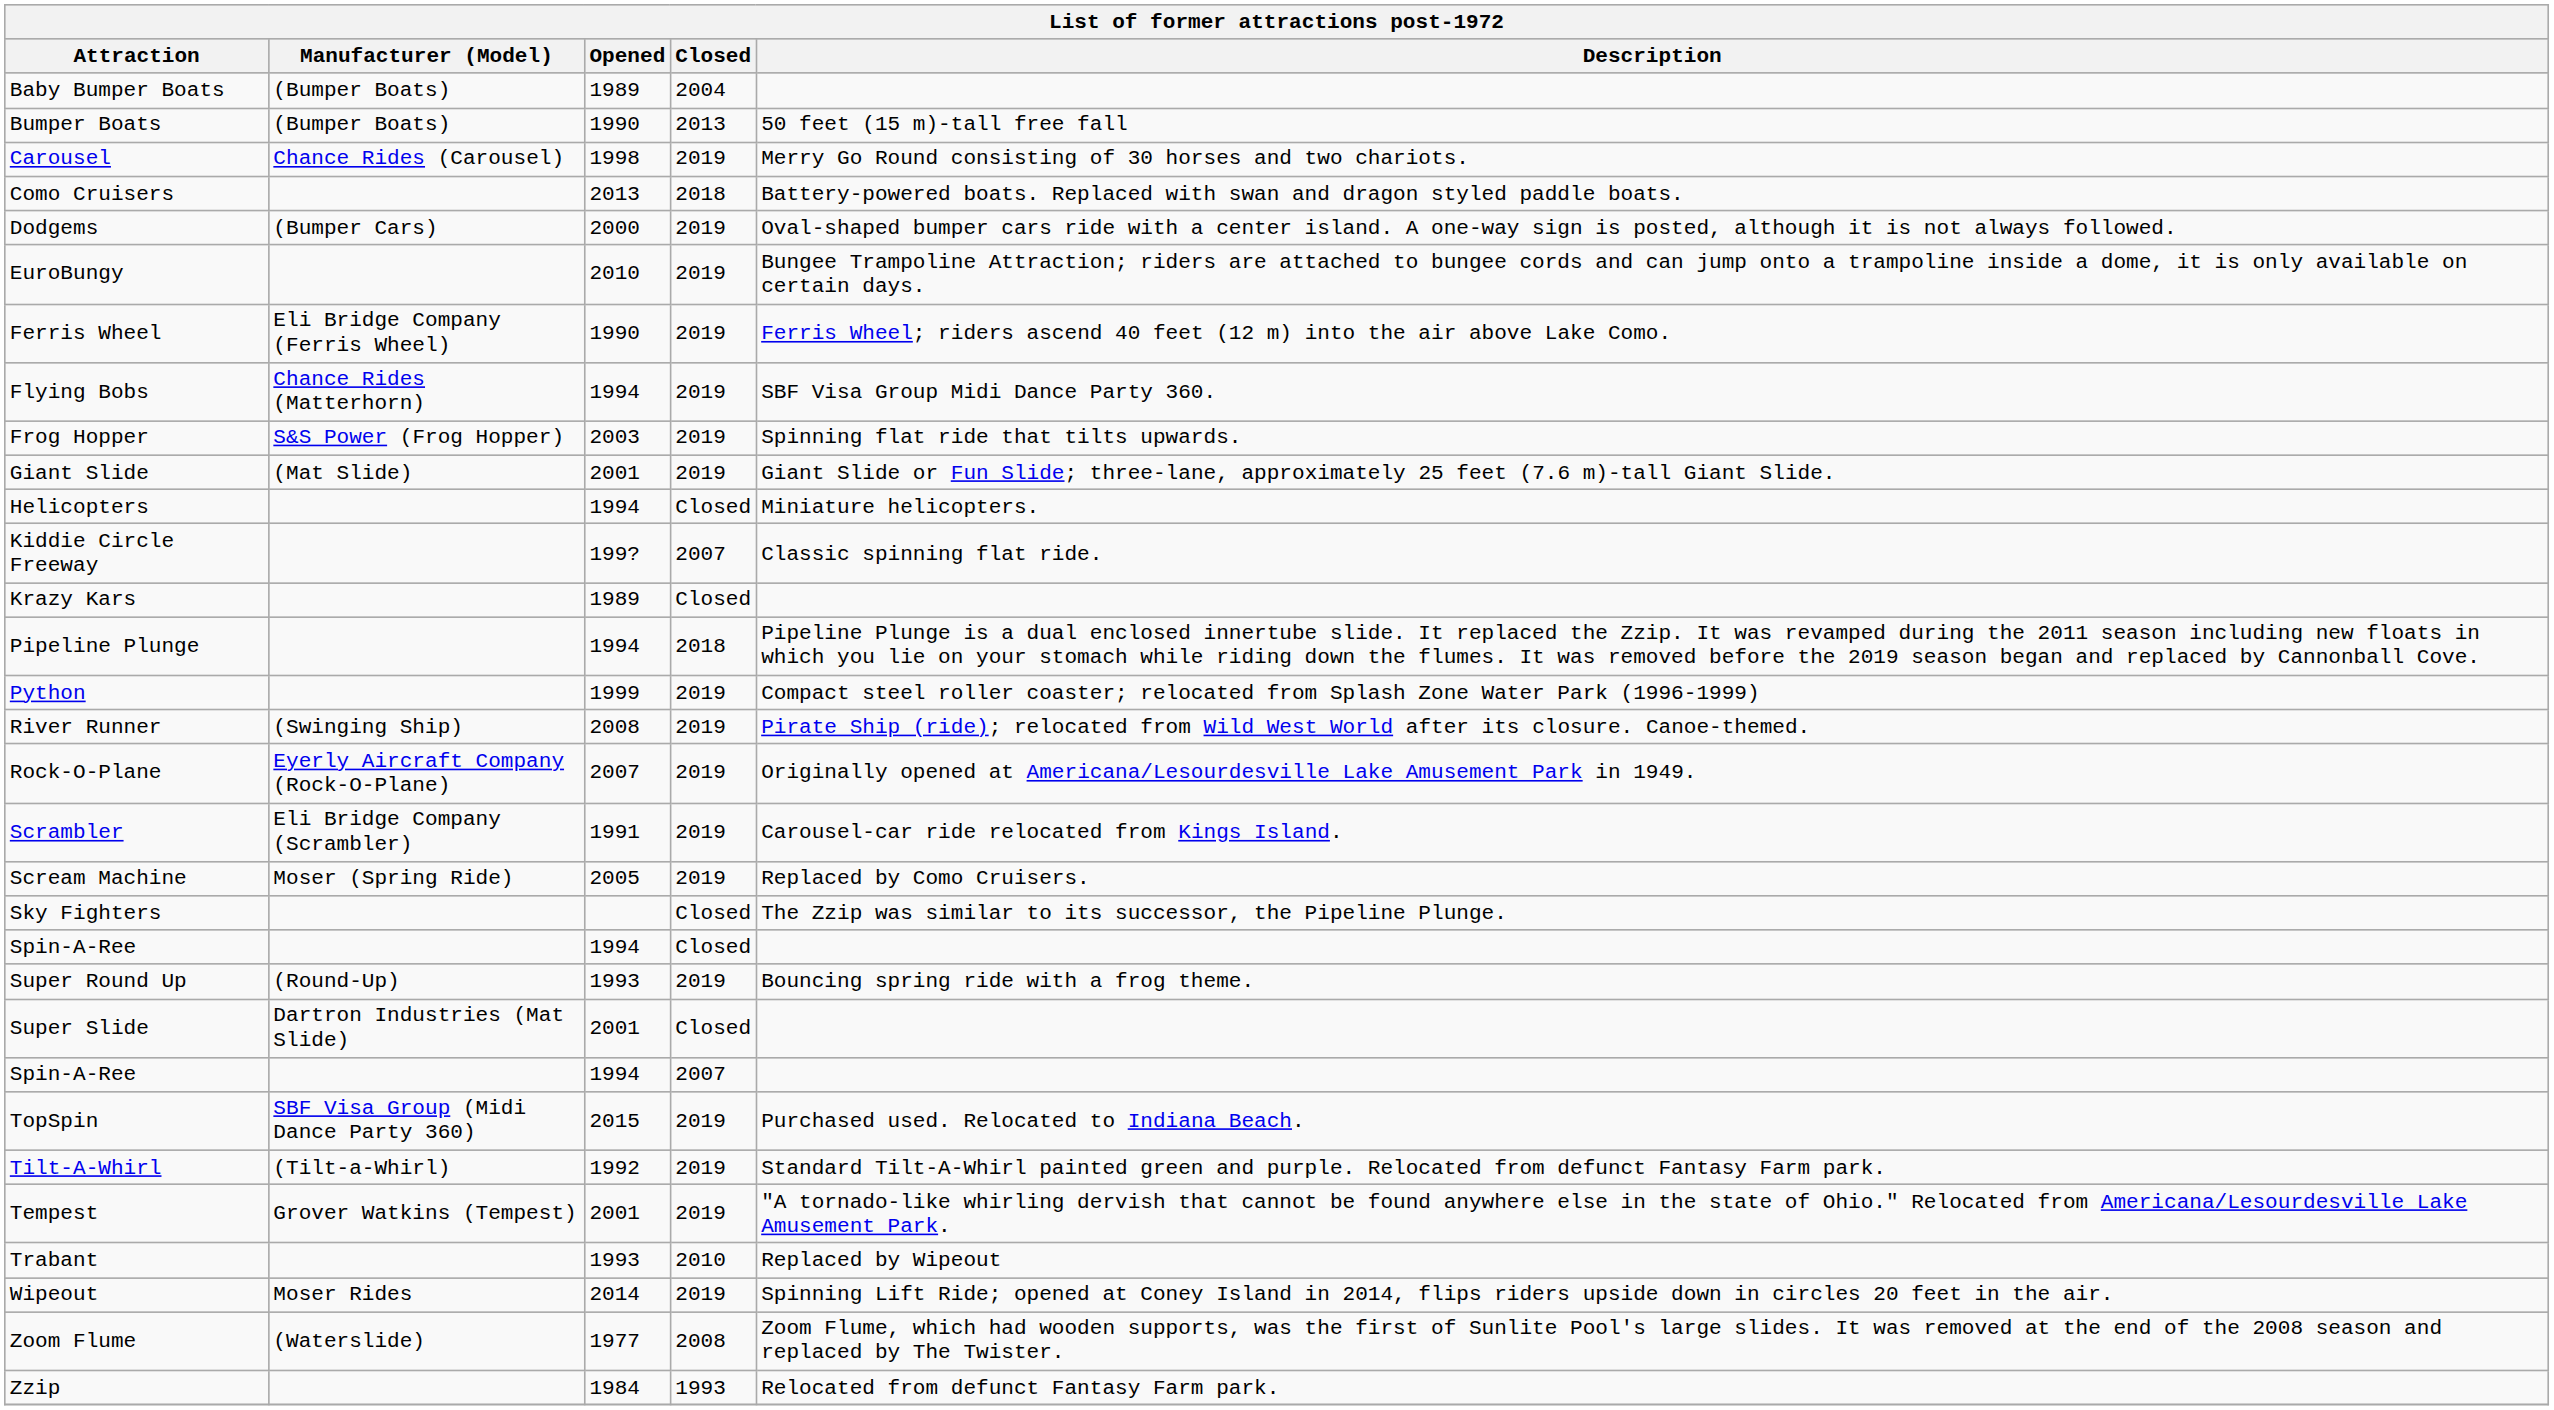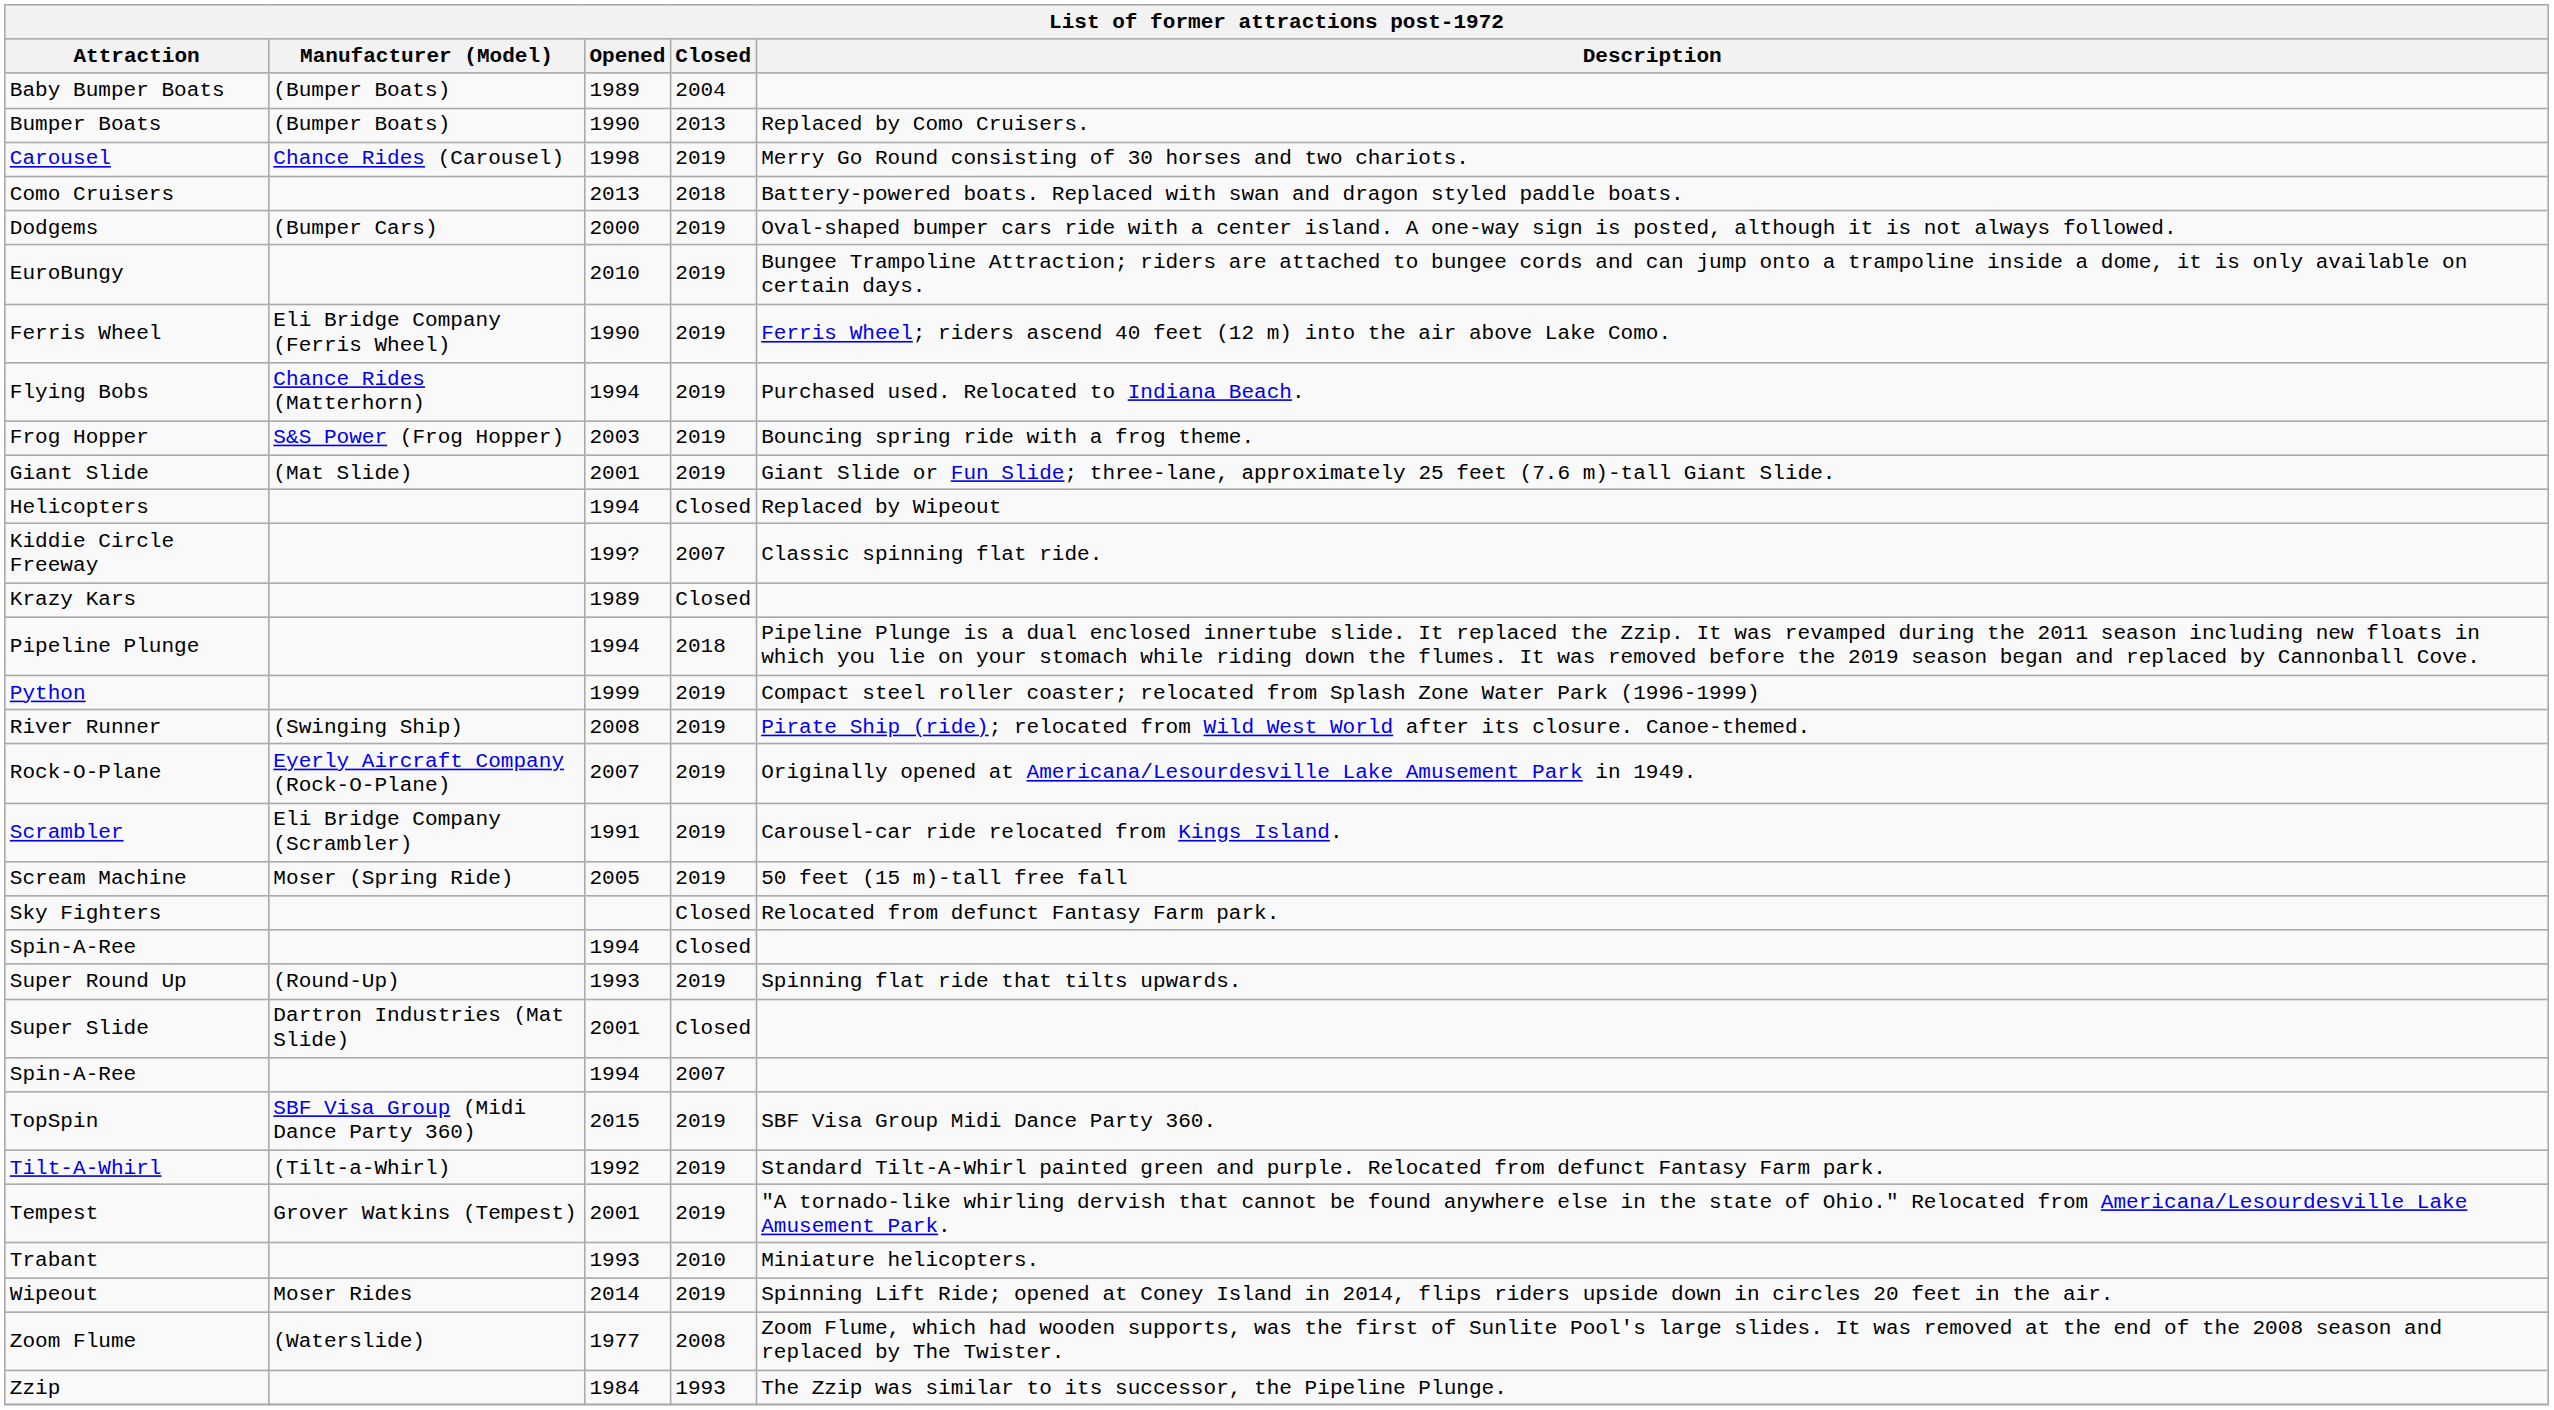Bumper Boats | Description: 50 feet (15 m)-tall free fall -> Replaced by Como Cruisers.
Flying Bobs | Description: SBF Visa Group Midi Dance Party 360. -> Purchased used. Relocated to Indiana Beach.
Frog Hopper | Description: Spinning flat ride that tilts upwards. -> Bouncing spring ride with a frog theme.
Helicopters | Description: Miniature helicopters. -> Replaced by Wipeout
Scream Machine | Description: Replaced by Como Cruisers. -> 50 feet (15 m)-tall free fall
Sky Fighters | Description: The Zzip was similar to its successor, the Pipeline Plunge. -> Relocated from defunct Fantasy Farm park.
Super Round Up | Description: Bouncing spring ride with a frog theme. -> Spinning flat ride that tilts upwards.
TopSpin | Description: Purchased used. Relocated to Indiana Beach. -> SBF Visa Group Midi Dance Party 360.
Trabant | Description: Replaced by Wipeout -> Miniature helicopters.
Zzip | Description: Relocated from defunct Fantasy Farm park. -> The Zzip was similar to its successor, the Pipeline Plunge.
